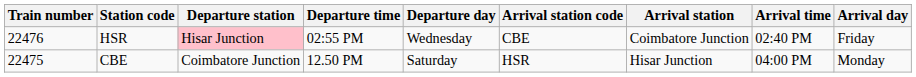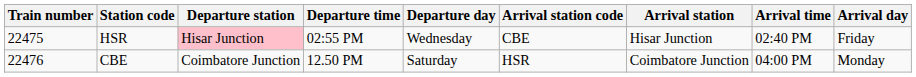row 2 | Train number: 22476 -> 22475
row 2 | Arrival station: Coimbatore Junction -> Hisar Junction
row 3 | Train number: 22475 -> 22476
row 3 | Arrival station: Hisar Junction -> Coimbatore Junction
